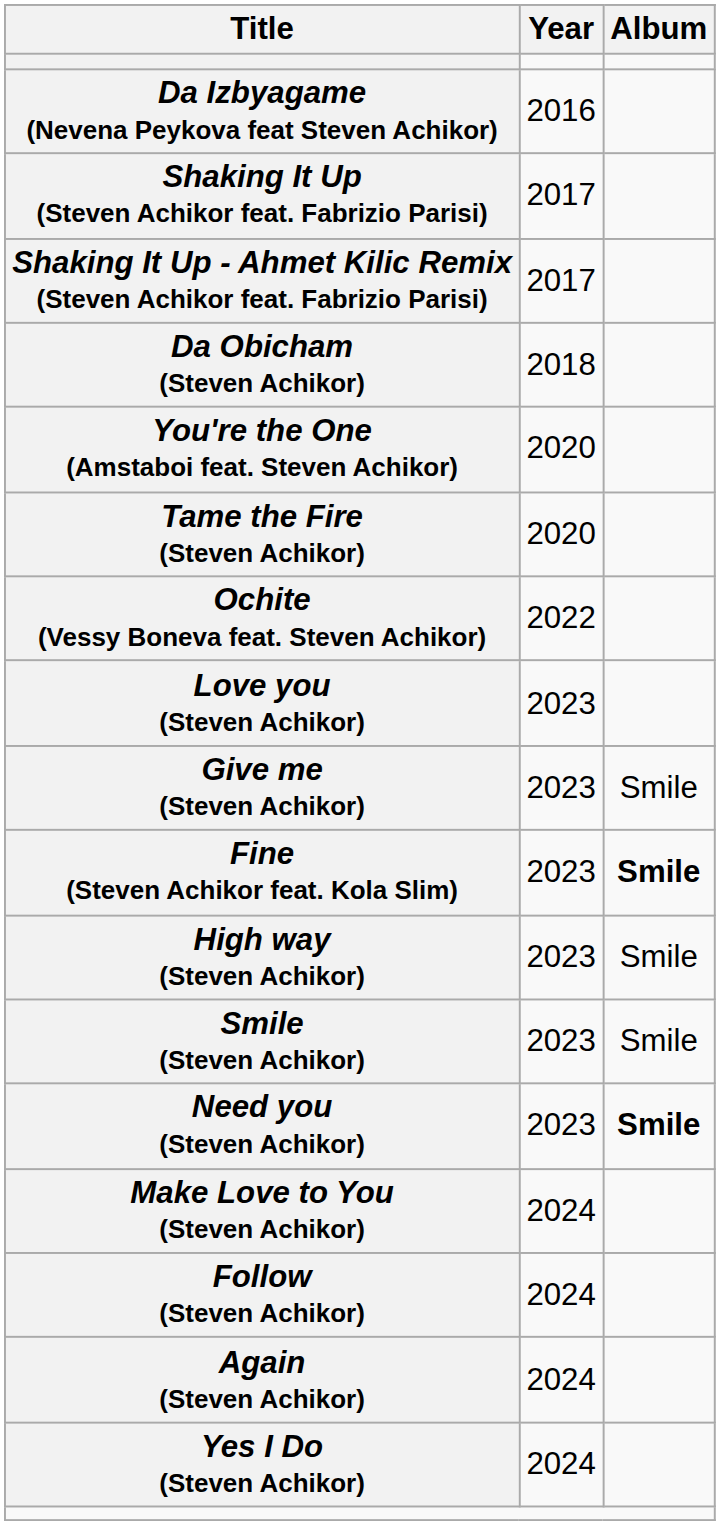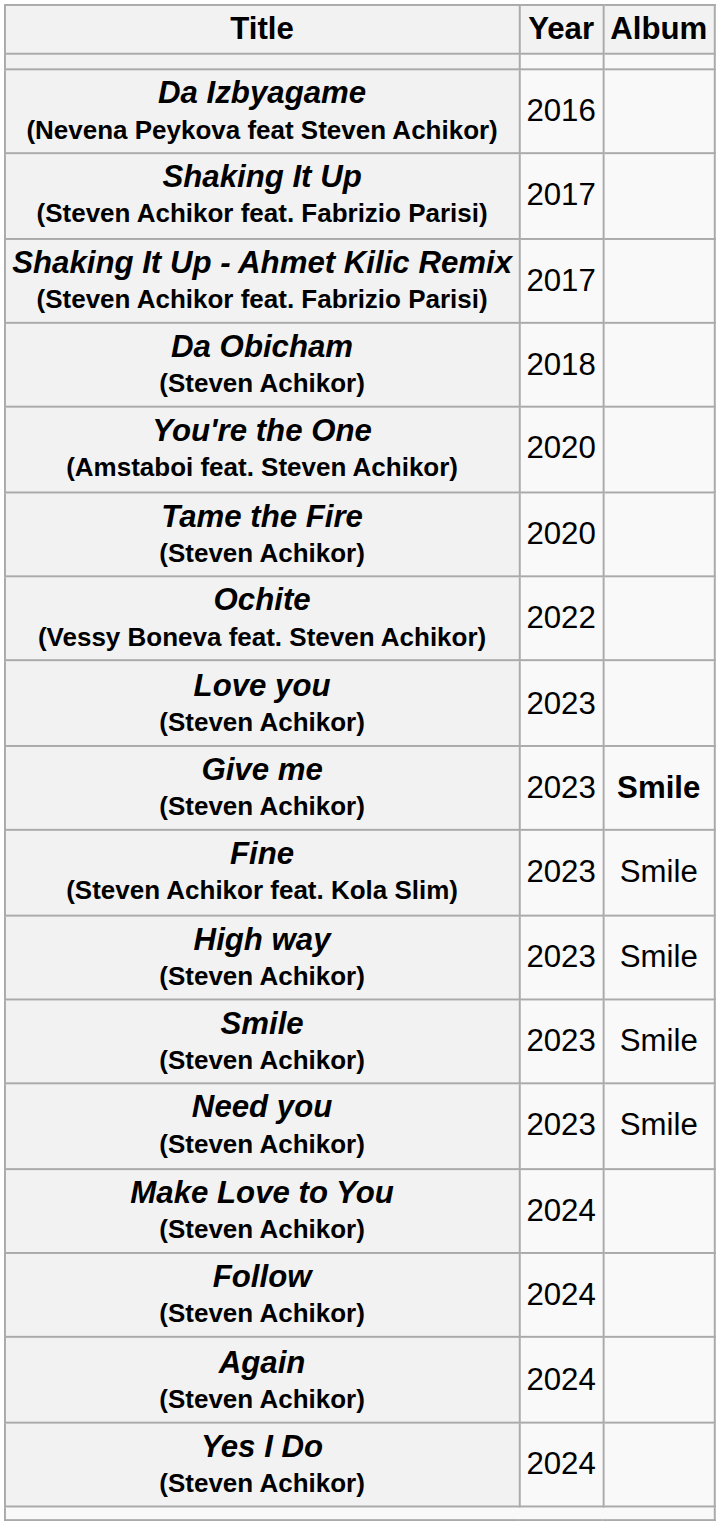Give me (Steven Achikor) | Album: normal -> bold
Fine (Steven Achikor feat. Kola Slim) | Album: bold -> normal
Need you (Steven Achikor) | Album: bold -> normal
